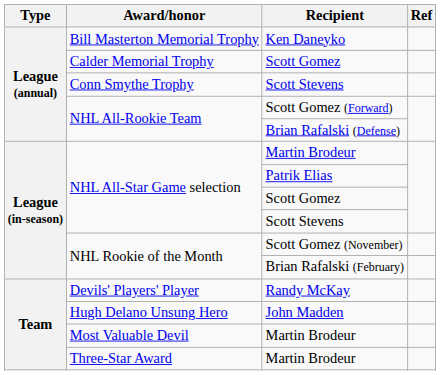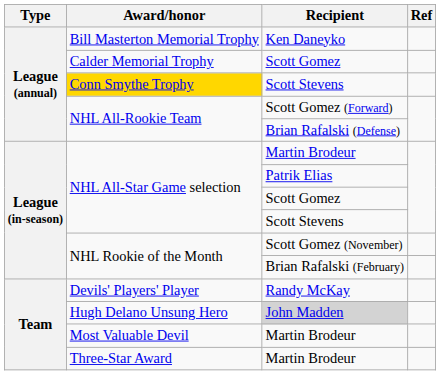Conn Smythe Trophy / Scott Stevens | Award/honor: no background -> gold background
John Madden | Recipient: no background -> lightgrey background
